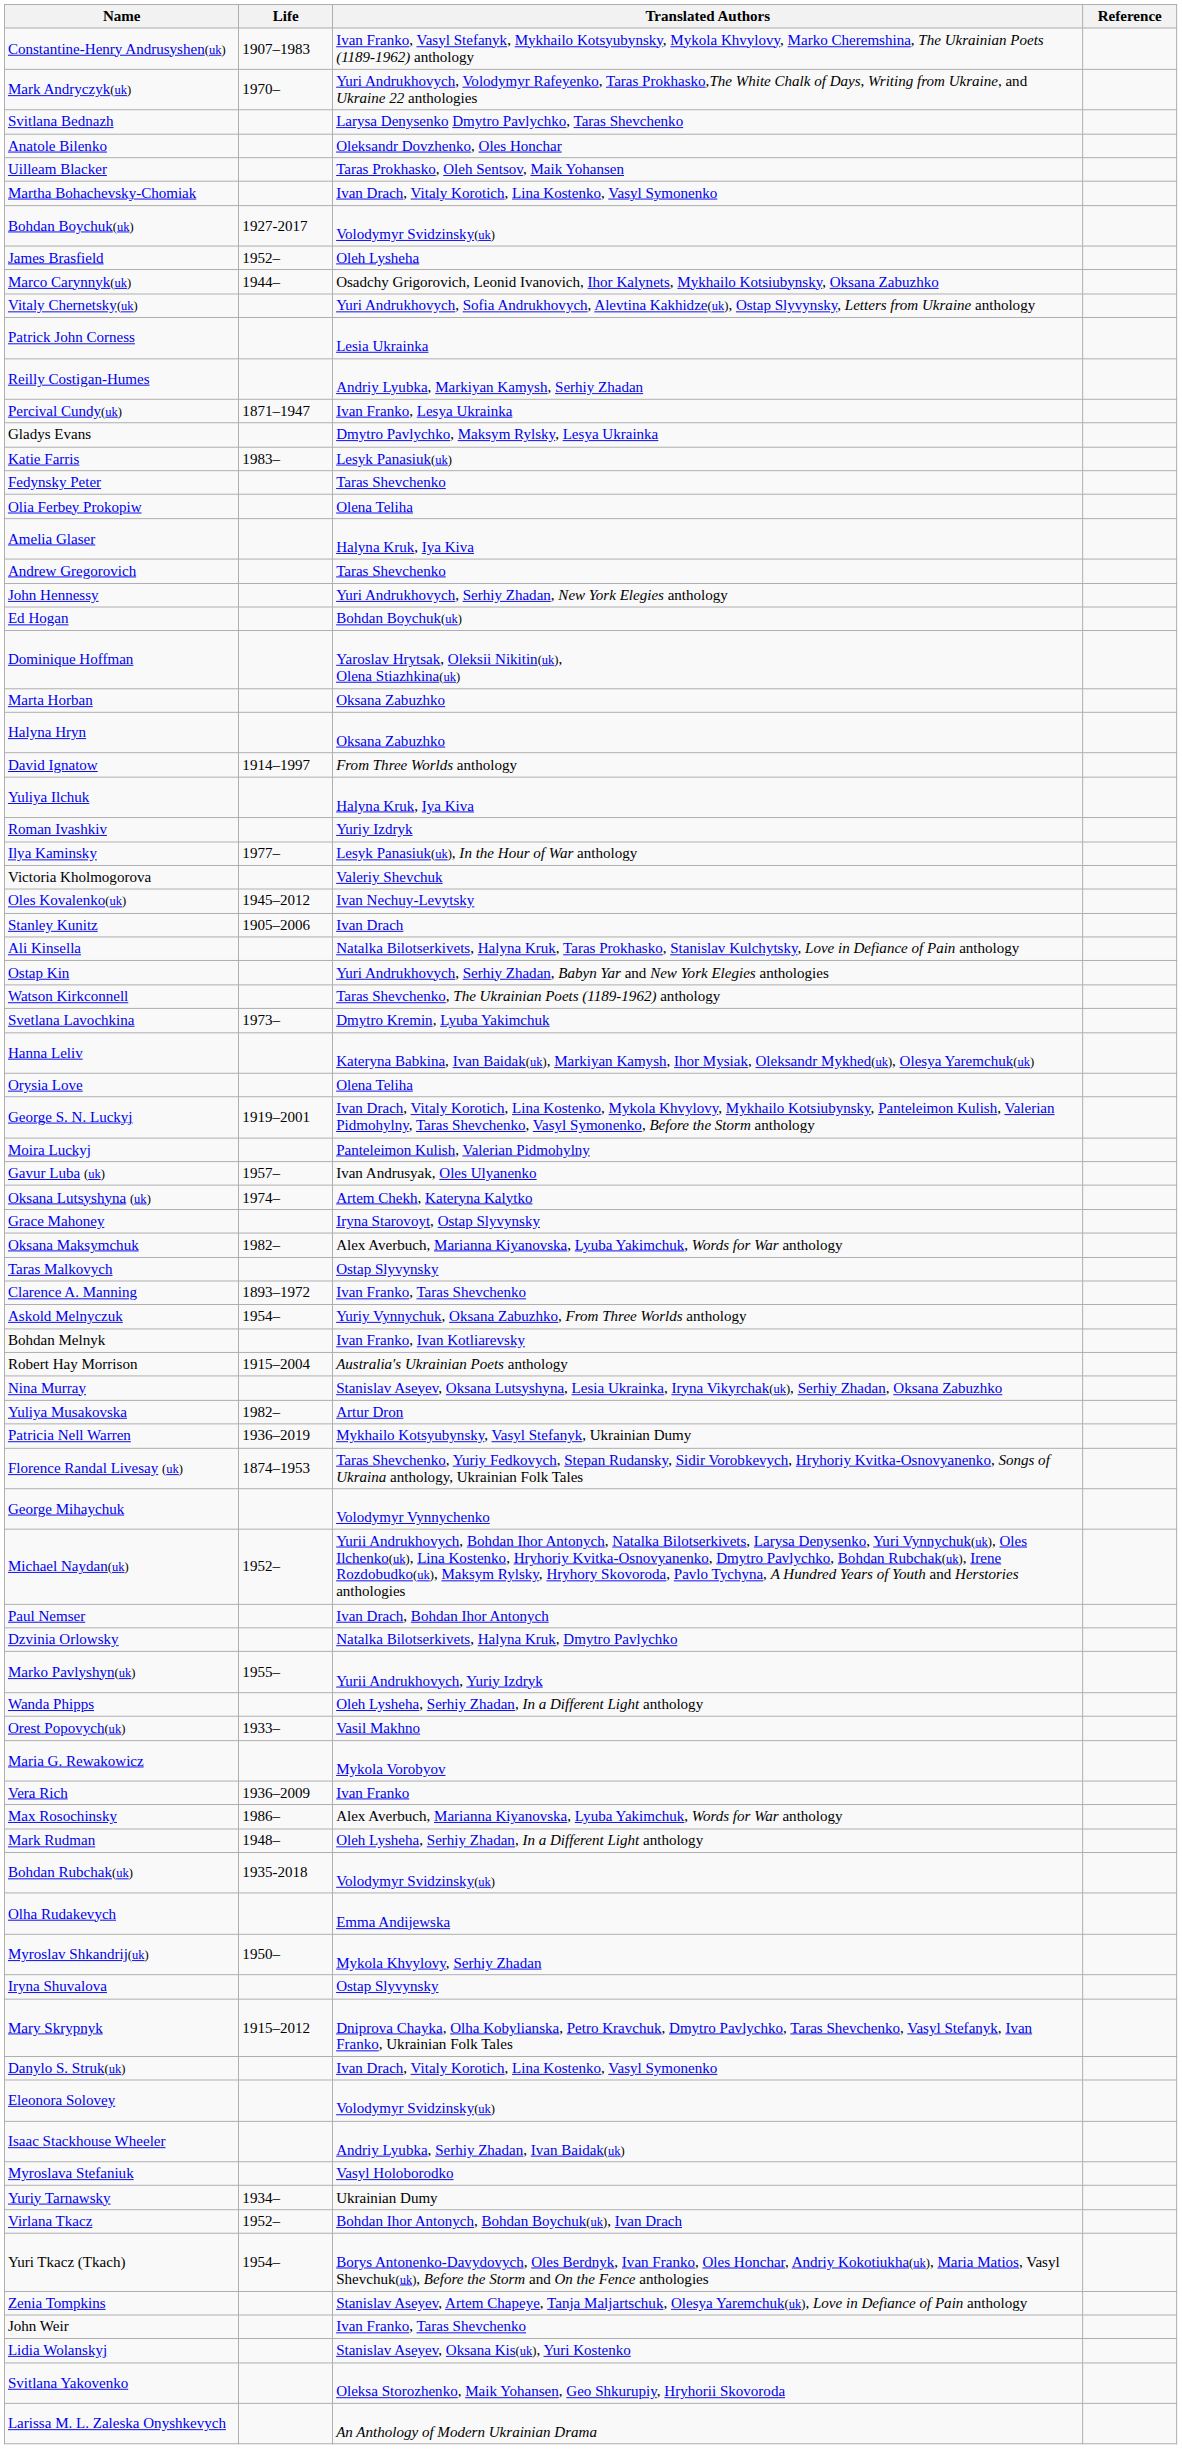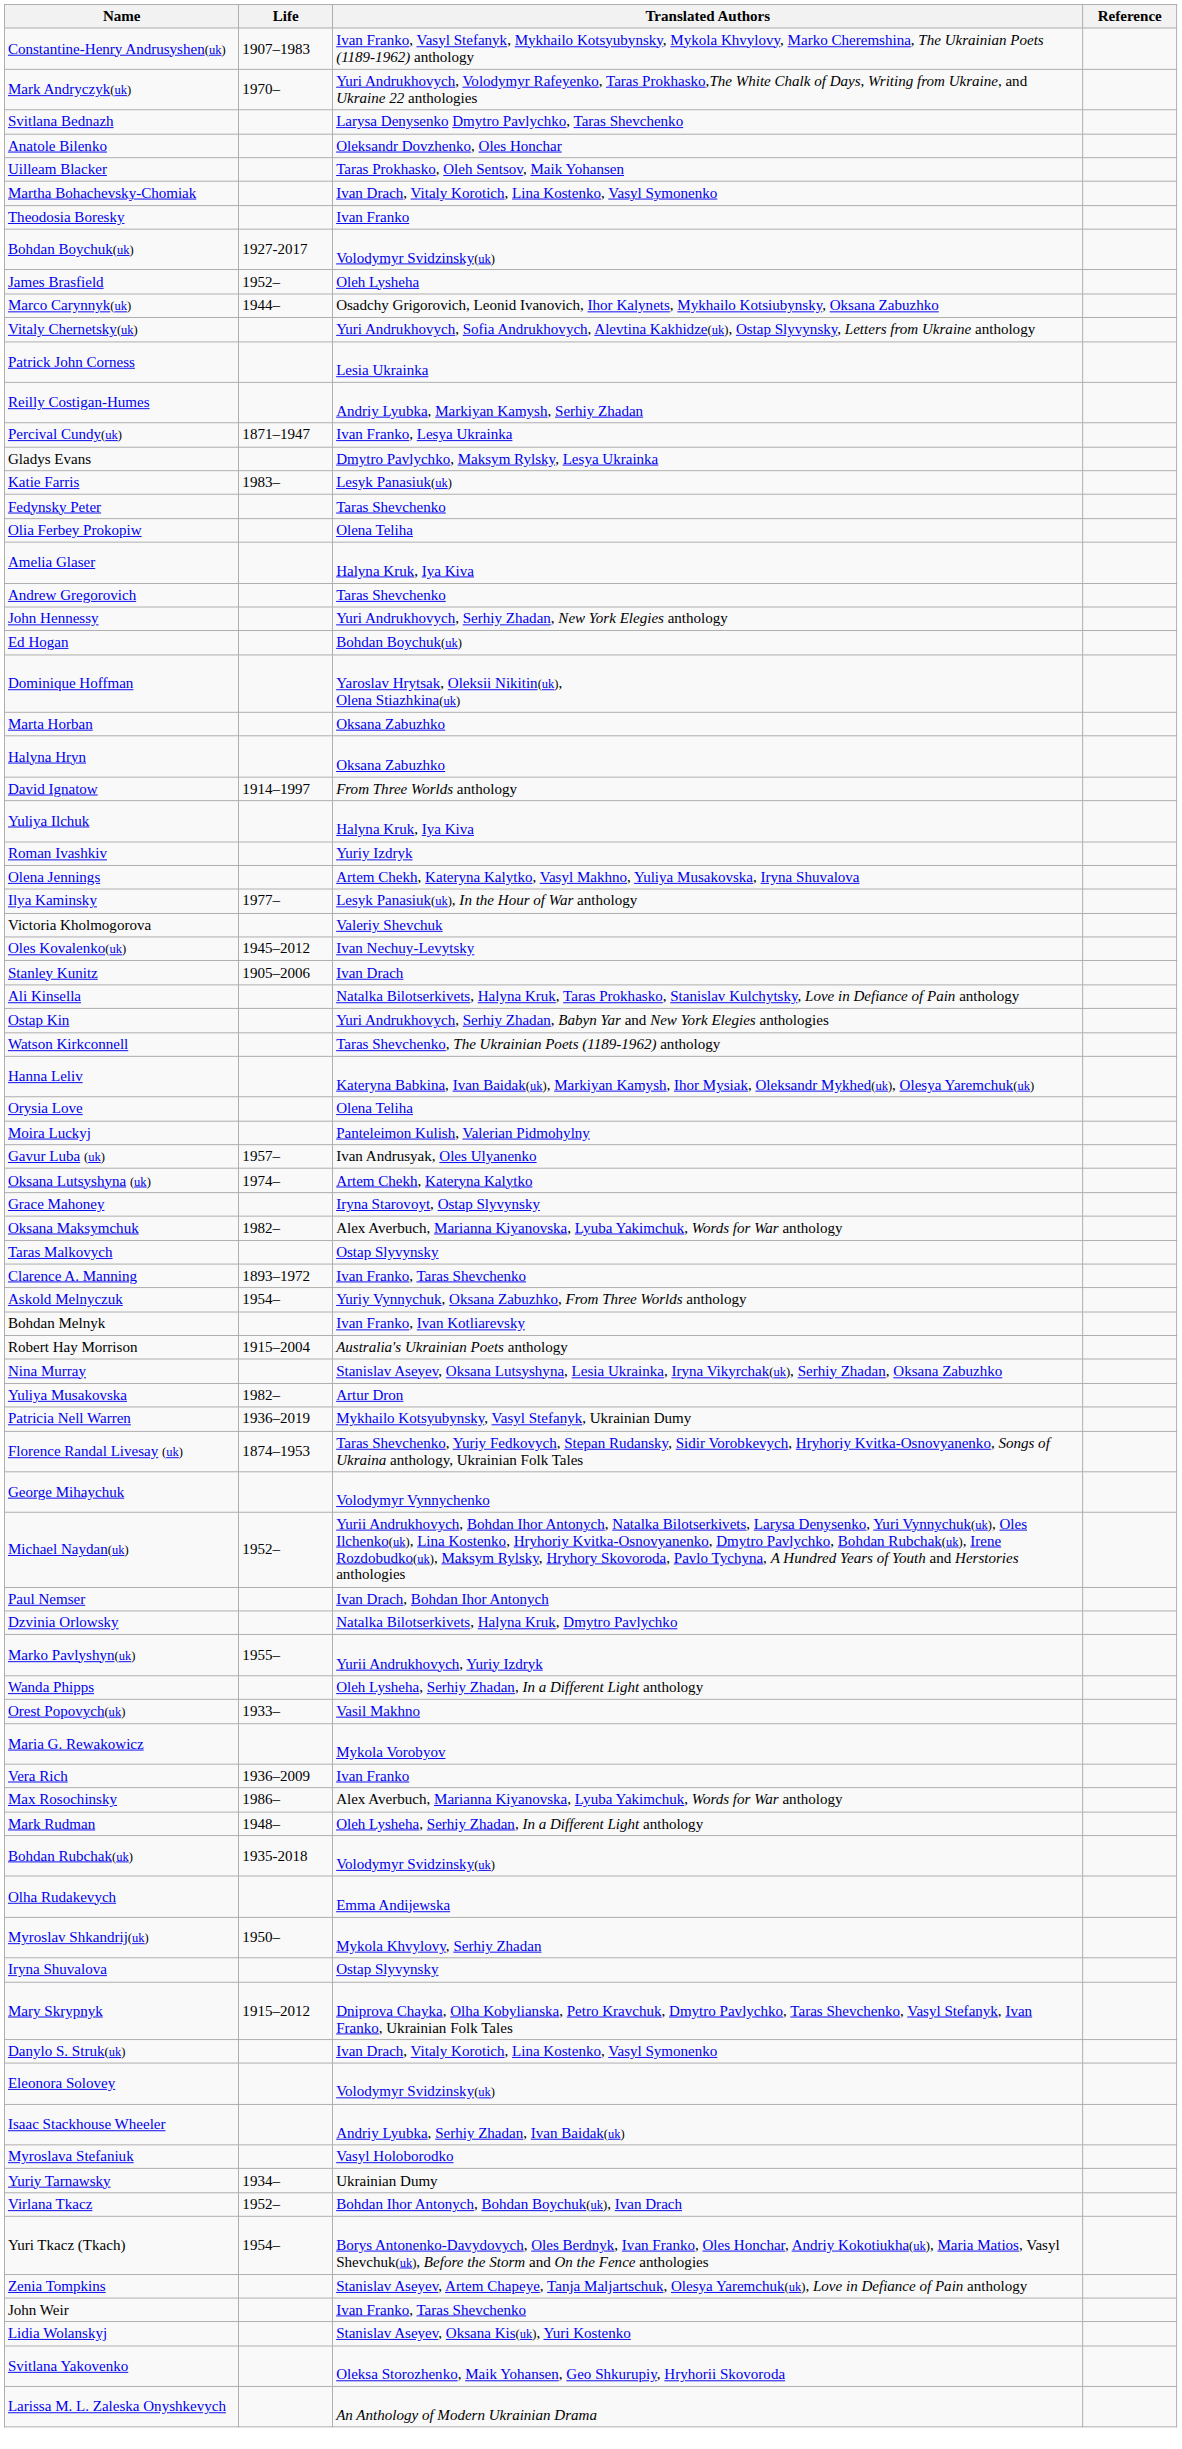+ row: Theodosia Boresky | Ivan Franko
+ row: Olena Jennings | Artem Chekh, Kateryna Kalytko, Vasyl Makhno, Yuliya Musakovska, Iryna Shuvalova
- row: Svetlana Lavochkina | 1973– | Dmytro Kremin, Lyuba Yakimchuk
- row: George S. N. Luckyj | 1919–2001 | Ivan Drach, Vitaly Korotich, Lina Kostenko, Mykola Khvylovy, Mykhailo Kotsiubynsky, Panteleimon Kulish, Valerian Pidmohylny, Taras Shevchenko, Vasyl Symonenko, Before the Storm anthology
